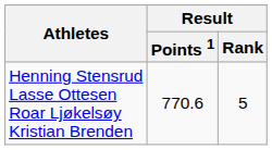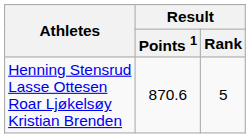row 3 | Result / Points 1: 770.6 -> 870.6
